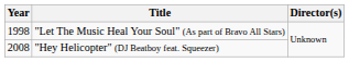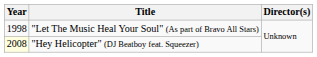"Hey Helicopter" (DJ Beatboy feat. Squeezer) | Year: no background -> lightyellow background
